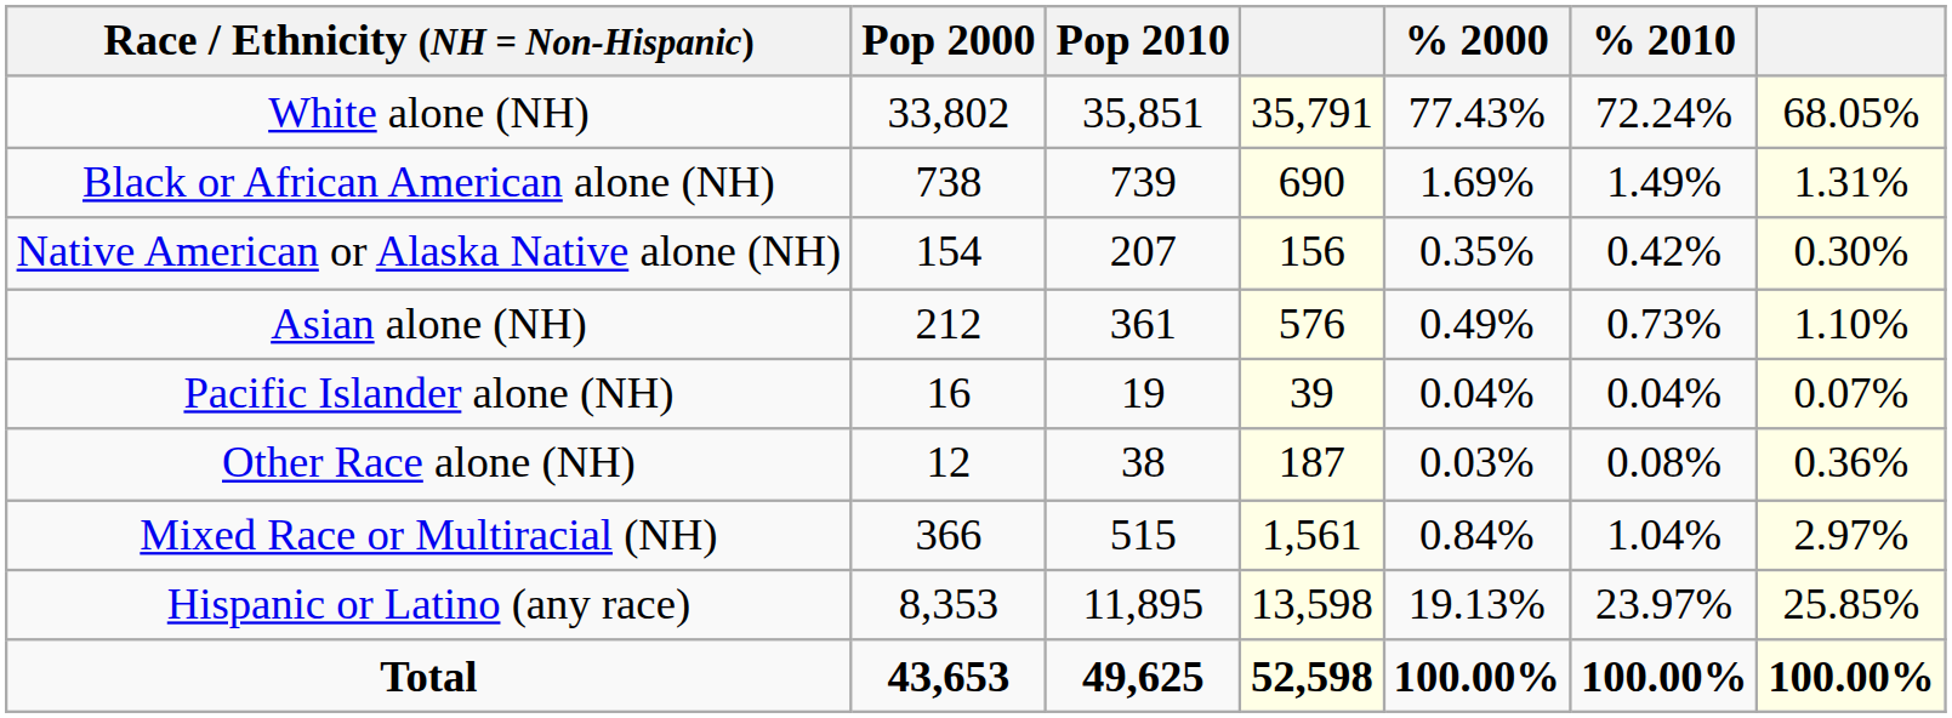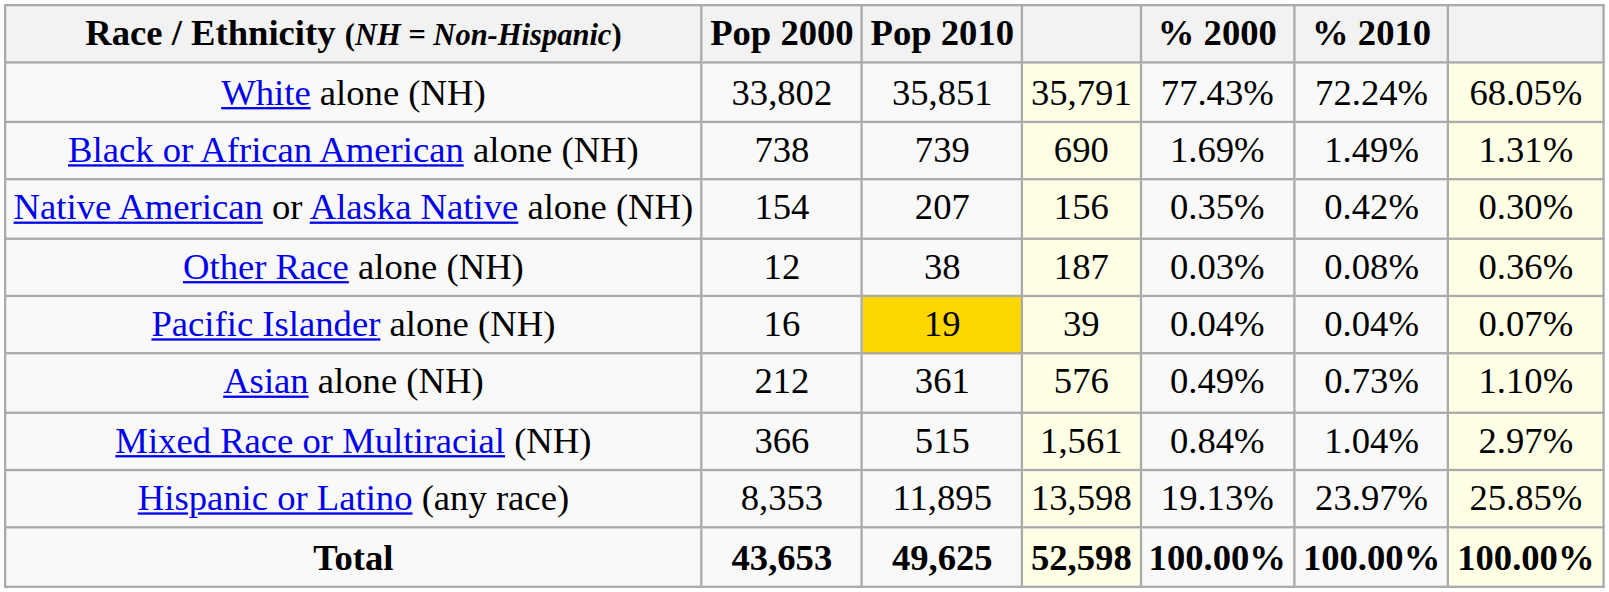rows swapped: Asian alone (NH) <-> Other Race alone (NH)
Pacific Islander alone (NH) | Pop 2010: no background -> gold background
